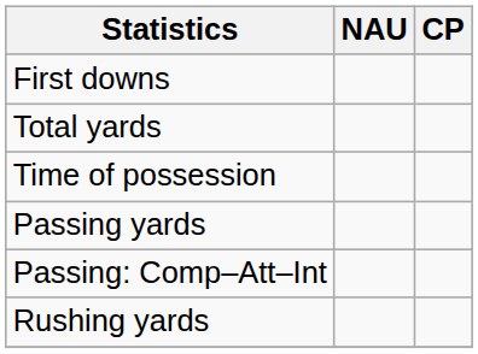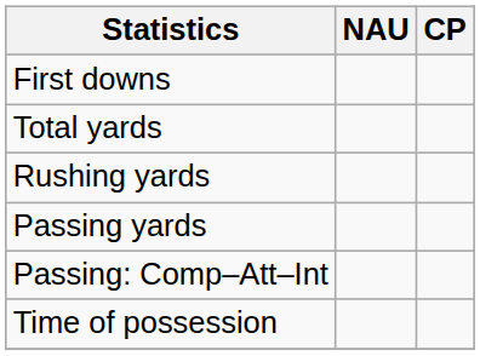rows swapped: Rushing yards <-> Time of possession
